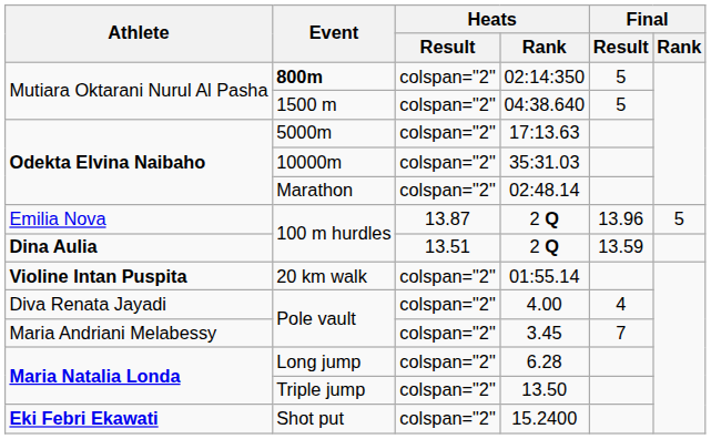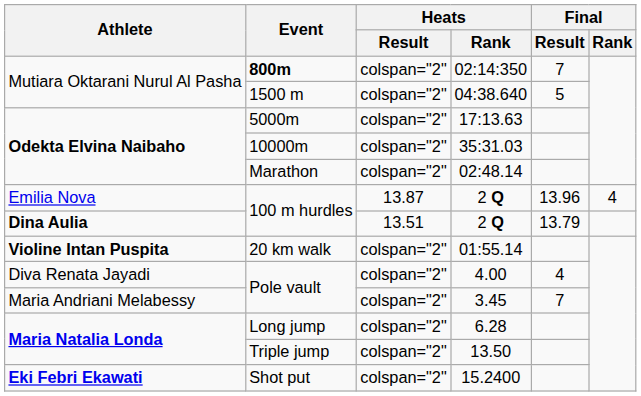02:14:350 | Final / Result: 5 -> 7
Emilia Nova / 2 Q | Final / Rank: 5 -> 4
Dina Aulia / 2 Q | Final / Result: 13.59 -> 13.79
